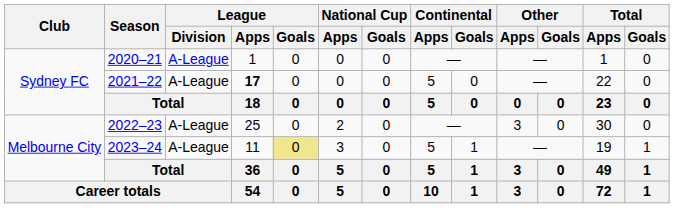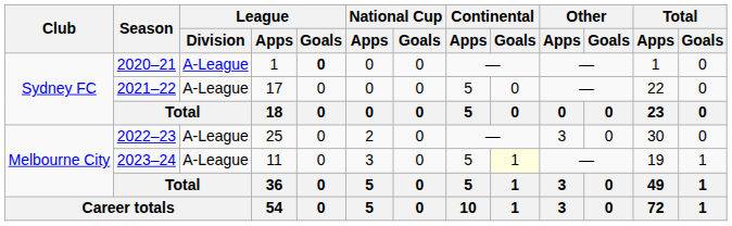2020–21 | League / Goals: normal -> bold
2021–22 | League / Apps: bold -> normal
2023–24 | League / Goals: khaki background -> no background
2023–24 | Continental / Goals: no background -> lightyellow background
